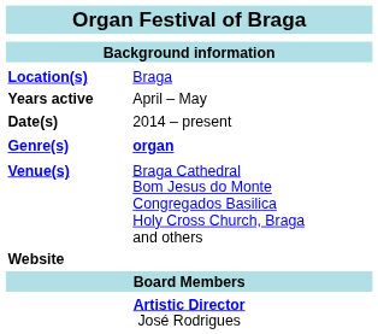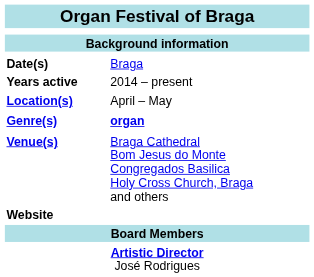row 3 | column 1: Location(s) -> Date(s)
row 4 | column 2: April – May -> 2014 – present
row 5 | column 1: Date(s) -> Location(s)
row 5 | column 2: 2014 – present -> April – May
